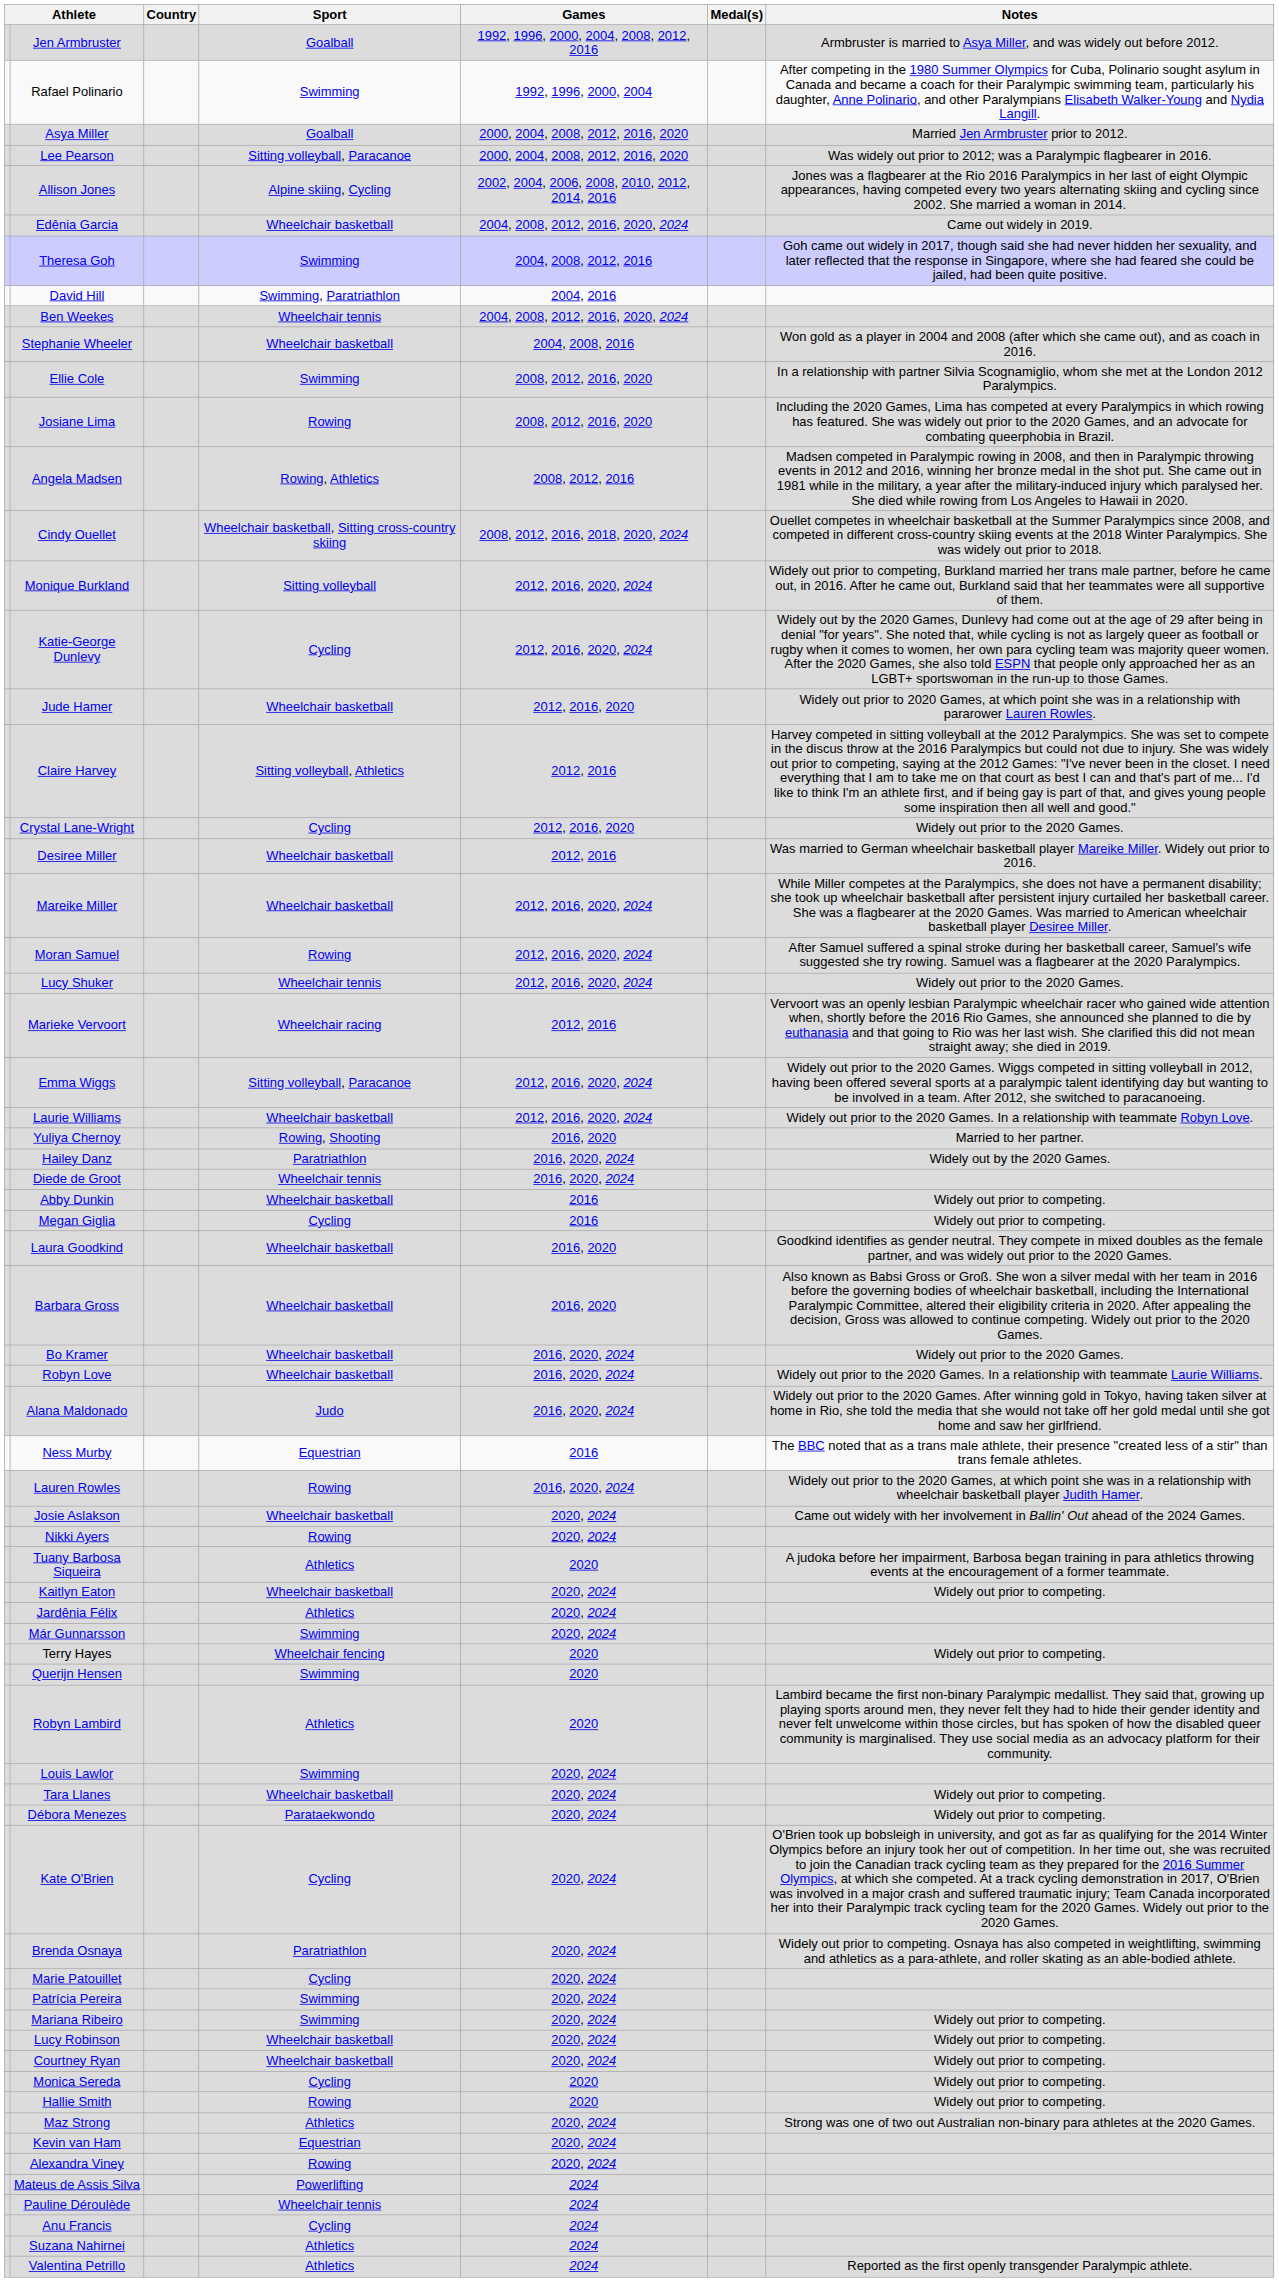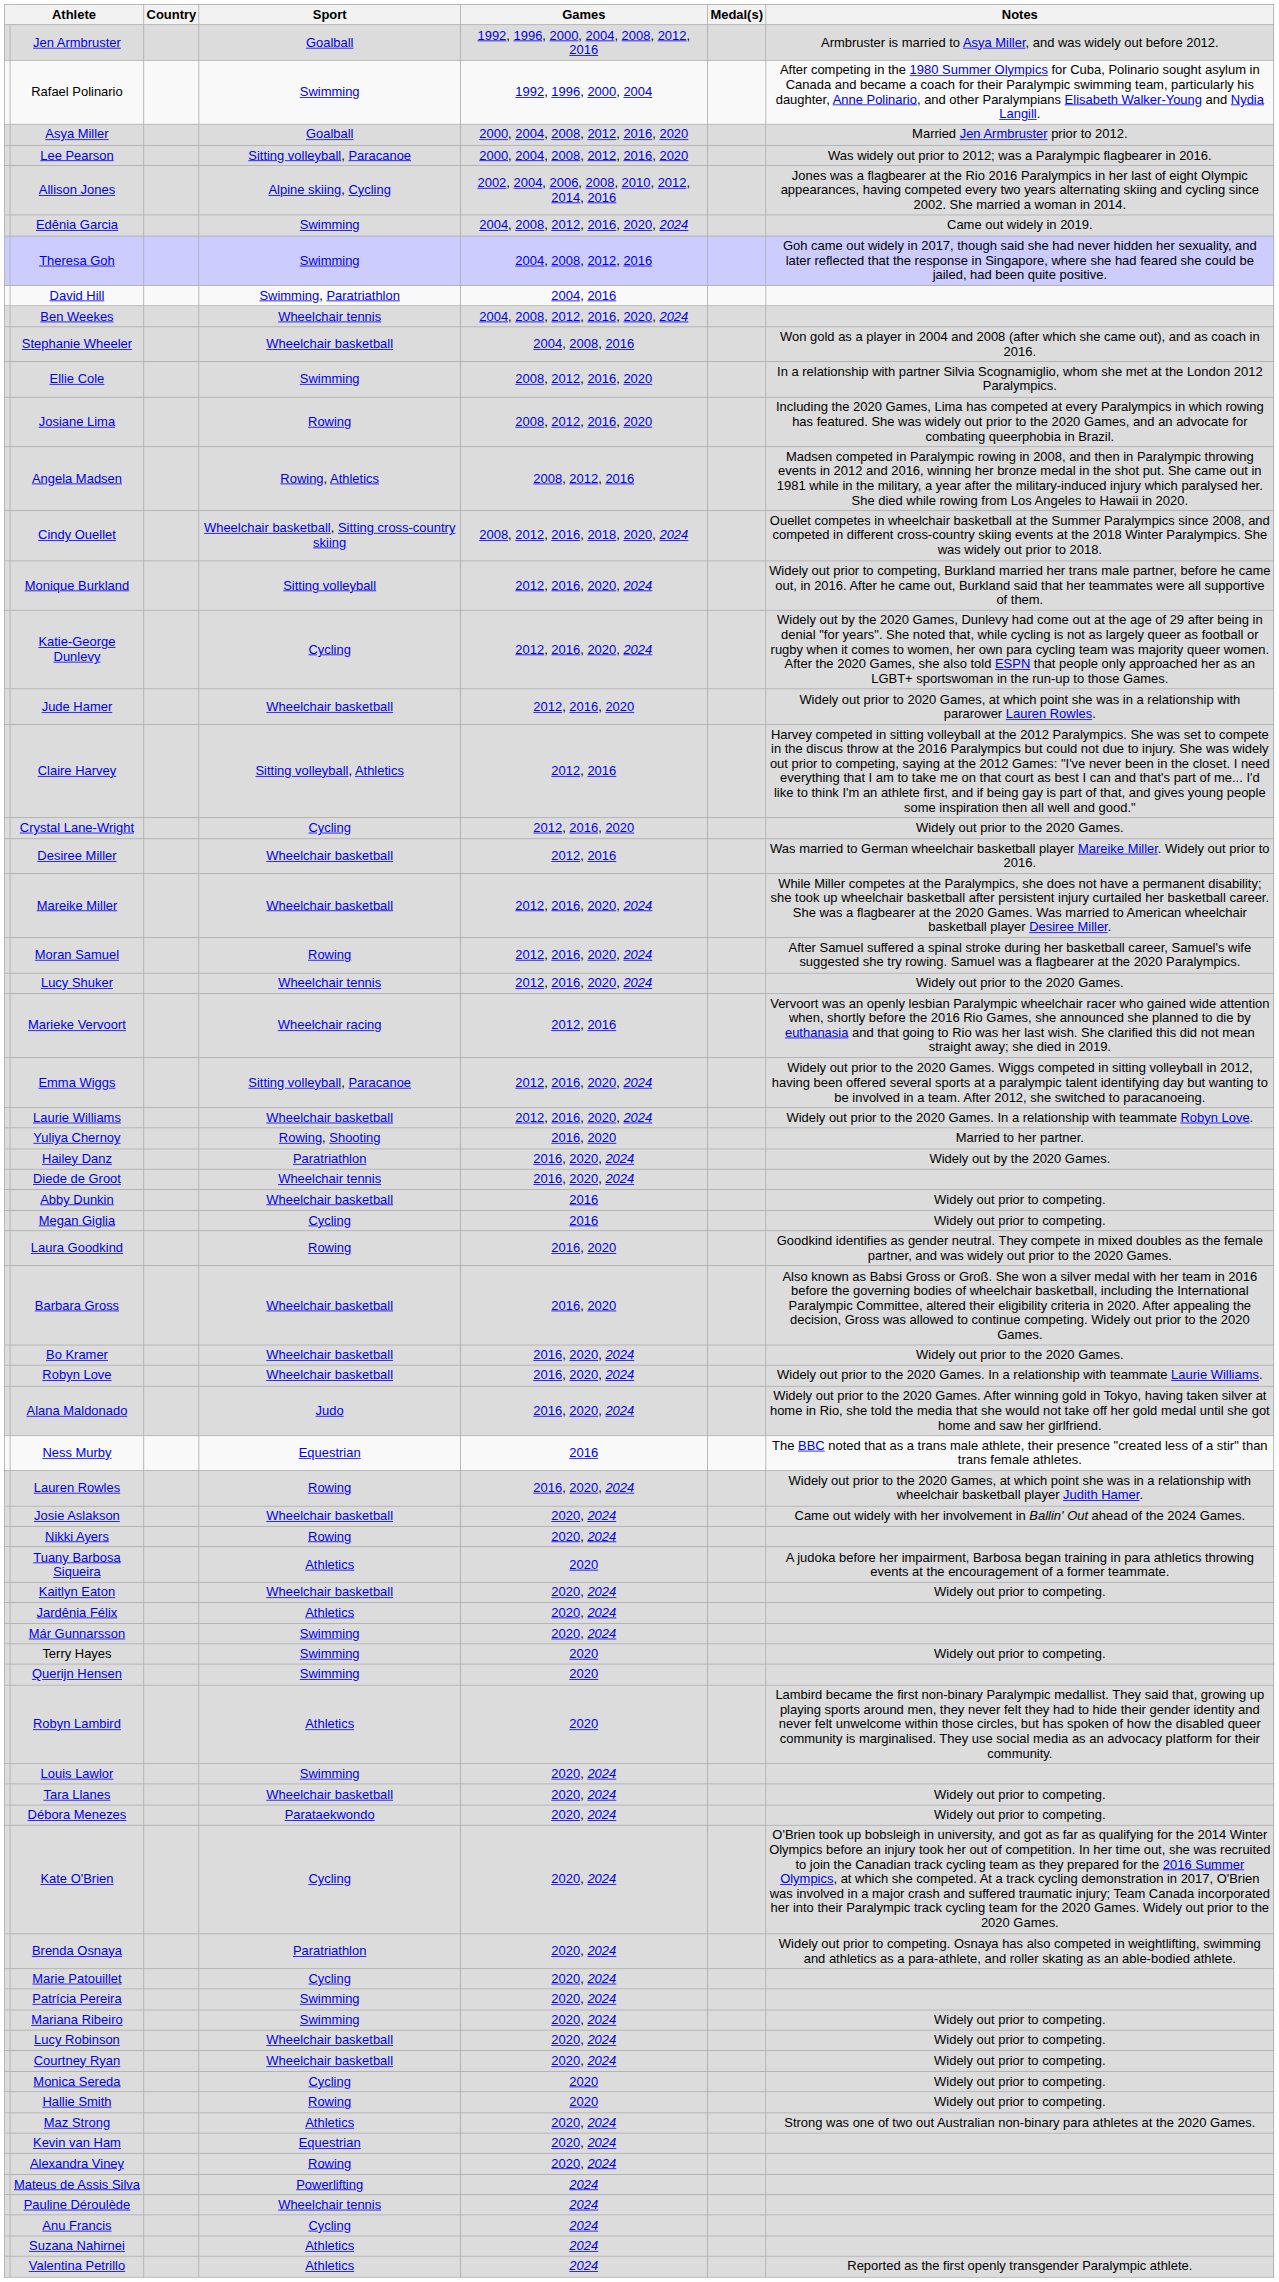Edênia Garcia | Sport: Wheelchair basketball -> Swimming
Laura Goodkind | Sport: Wheelchair basketball -> Rowing
Terry Hayes | Sport: Wheelchair fencing -> Swimming
